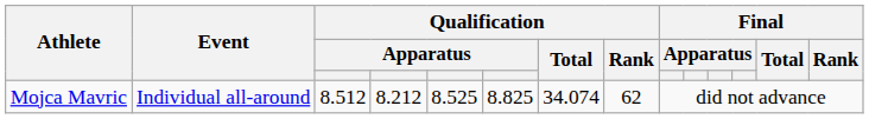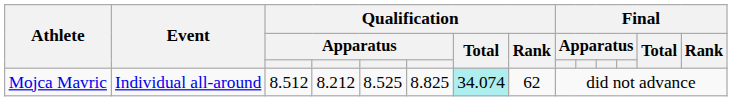row 4 | Qualification / Total: no background -> paleturquoise background
